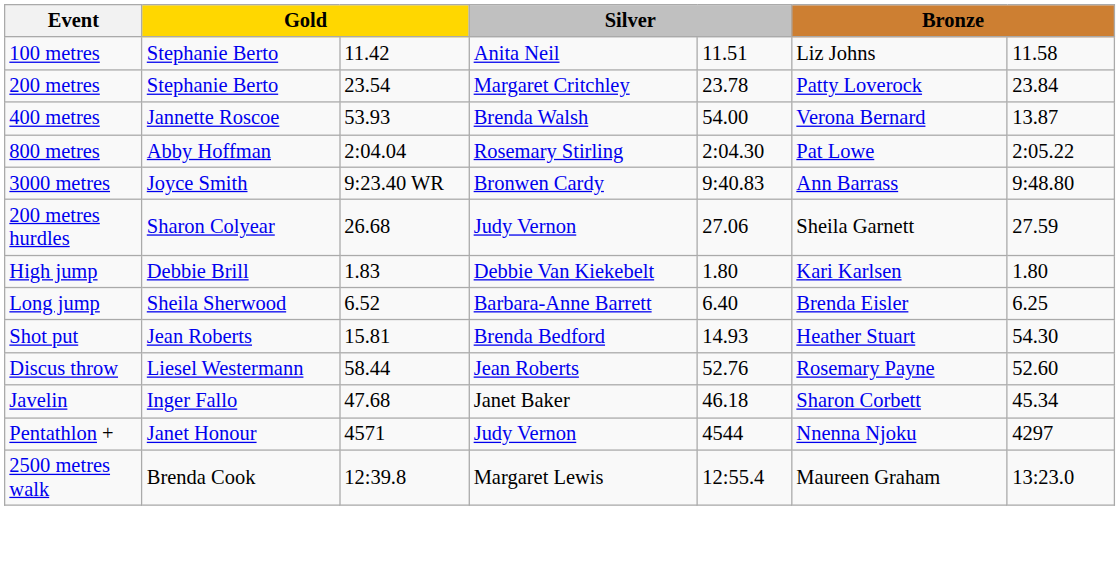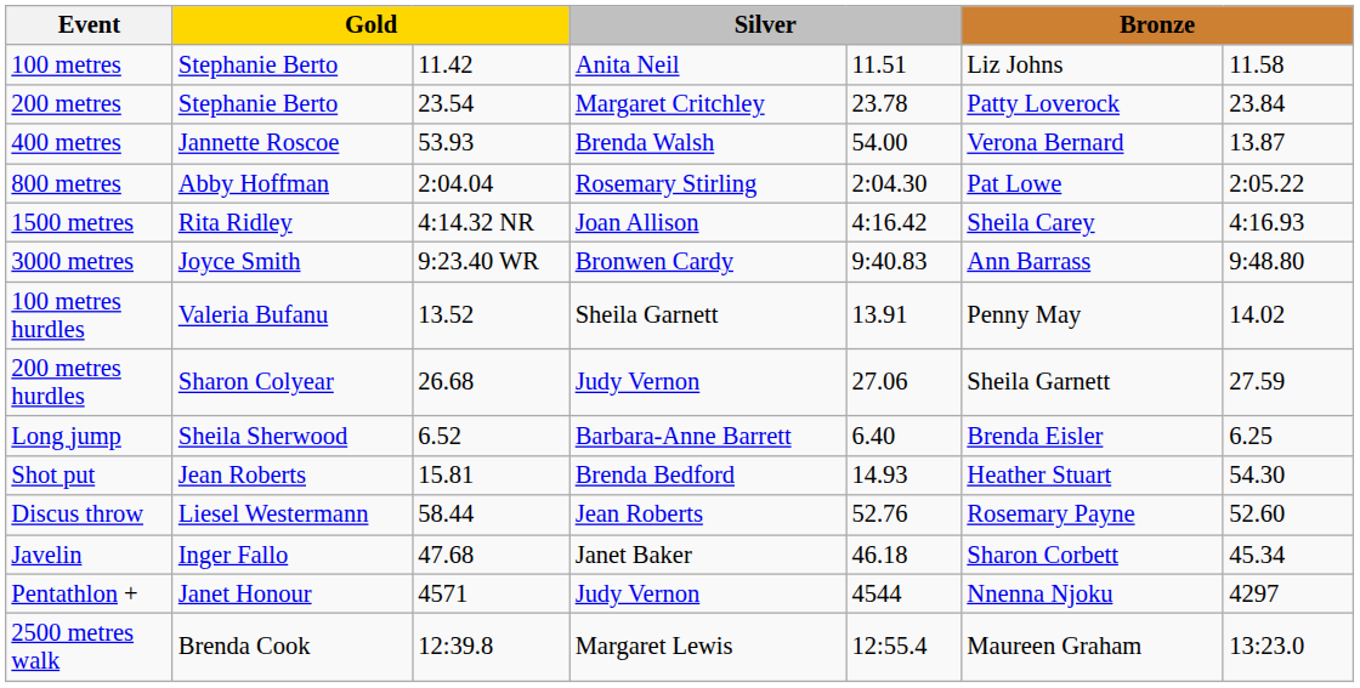+ row: 1500 metres | Rita Ridley | 4:14.32 NR | Joan Allison | 4:16.42 | Sheila Carey | 4:16.93
+ row: 100 metres hurdles | Valeria Bufanu | 13.52 | Sheila Garnett | 13.91 | Penny May | 14.02
- row: High jump | Debbie Brill | 1.83 | Debbie Van Kiekebelt | 1.80 | Kari Karlsen | 1.80
